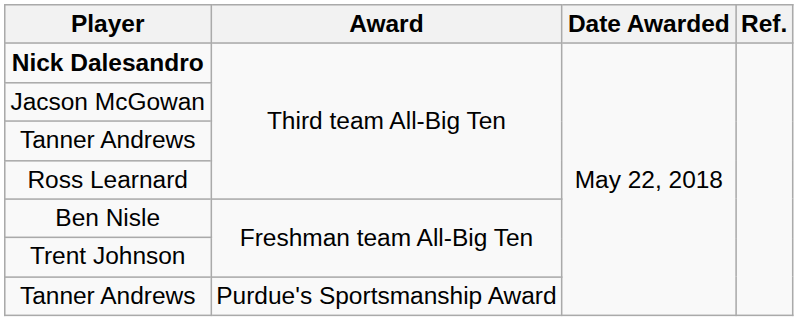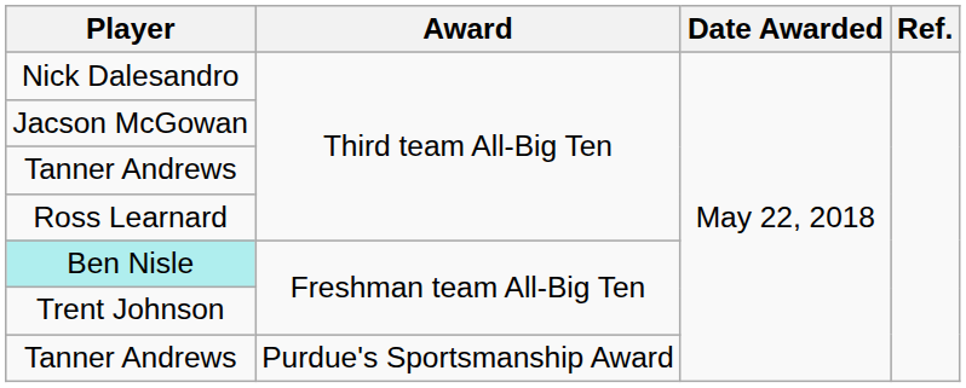Nick Dalesandro | Player: bold -> normal
Ben Nisle | Player: no background -> paleturquoise background
